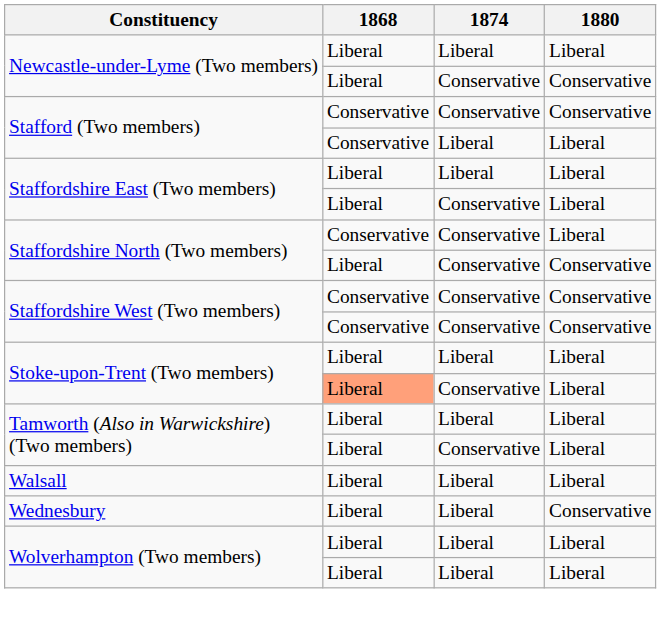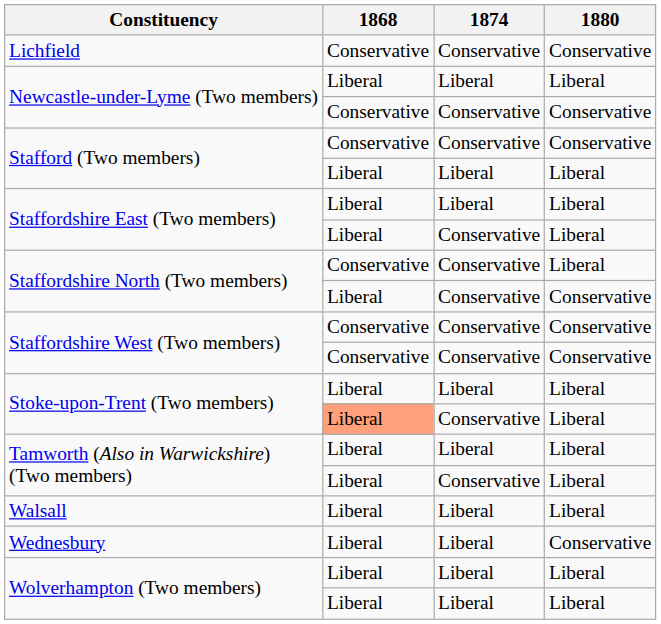+ row: Lichfield | Conservative | Conservative | Conservative
Newcastle-under-Lyme (Two members) / Conservative | 1868: Liberal -> Conservative
Stafford (Two members) / Liberal | 1868: Conservative -> Liberal
